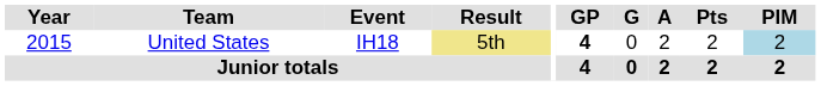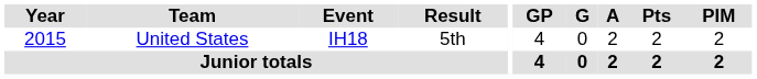United States | Result: khaki background -> no background
United States | GP: bold -> normal
United States | PIM: lightblue background -> no background
